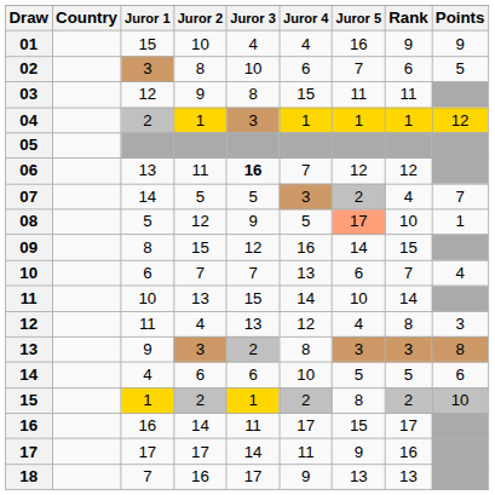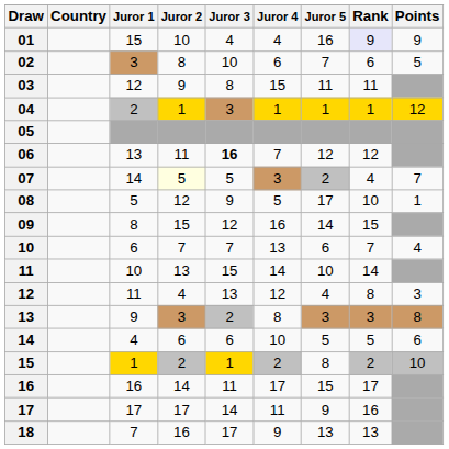01 | Rank: no background -> lavender background
07 | Juror 2: no background -> lightyellow background
08 | Juror 5: lightsalmon background -> no background
